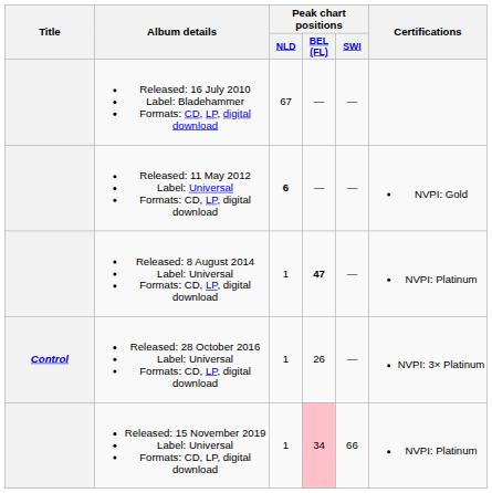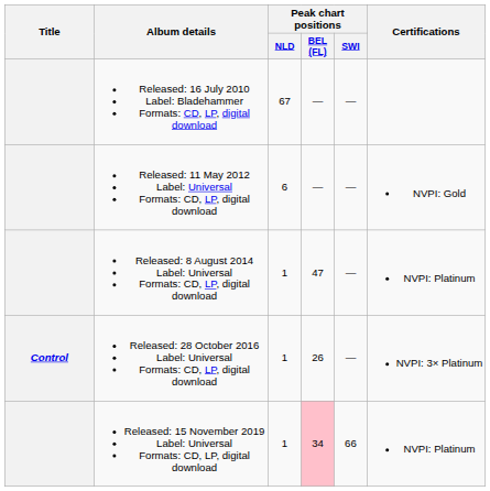row 4 | Peak chart positions / NLD: bold -> normal
row 5 | Peak chart positions / BEL (FL): bold -> normal
